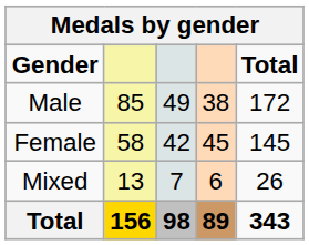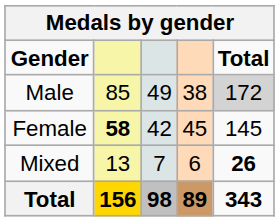Male | Total: no background -> lightgrey background
Female | column 2: normal -> bold
Mixed | Total: normal -> bold
